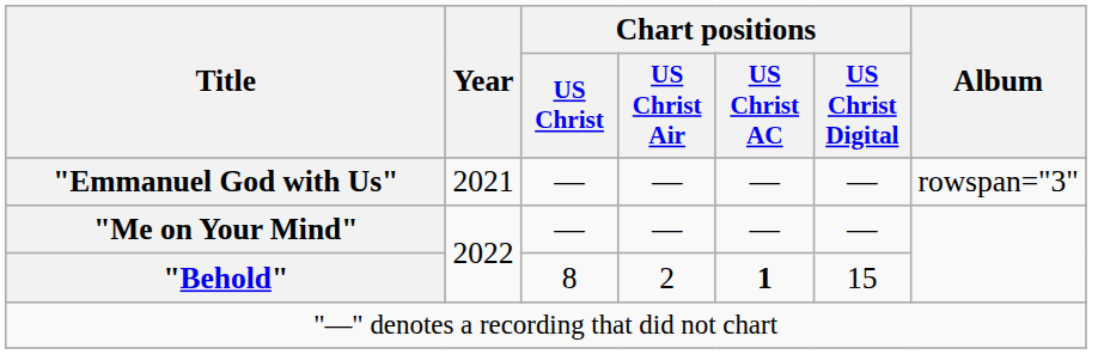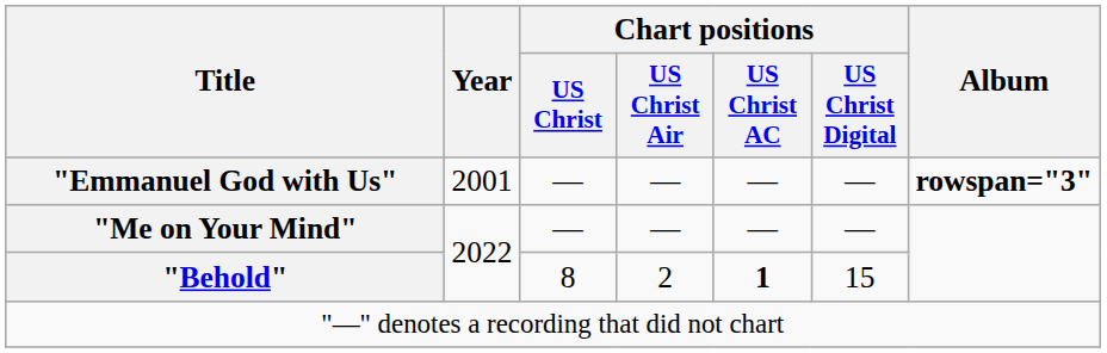"Emmanuel God with Us" | Year: 2021 -> 2001
"Emmanuel God with Us" | Album: normal -> bold
